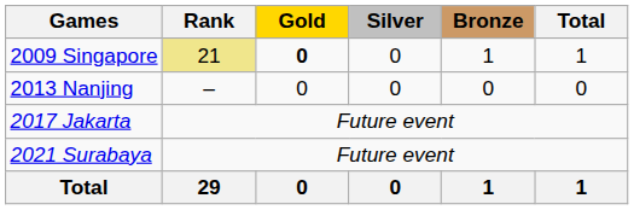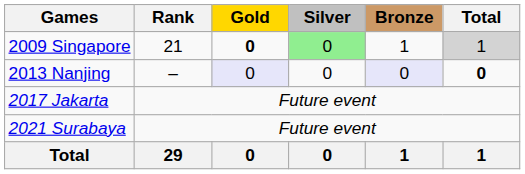2009 Singapore | Rank: khaki background -> no background
2009 Singapore | Silver: no background -> lightgreen background
2009 Singapore | Total: no background -> lightgrey background
2013 Nanjing | Gold: no background -> lavender background
2013 Nanjing | Bronze: no background -> lavender background
2013 Nanjing | Total: normal -> bold
